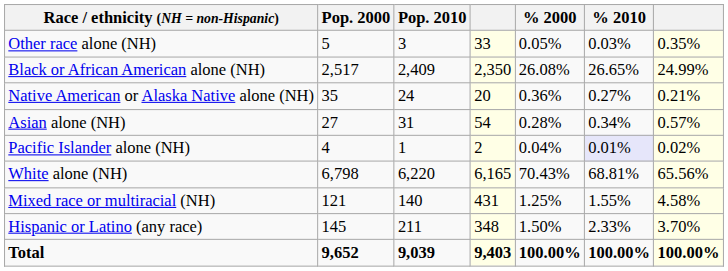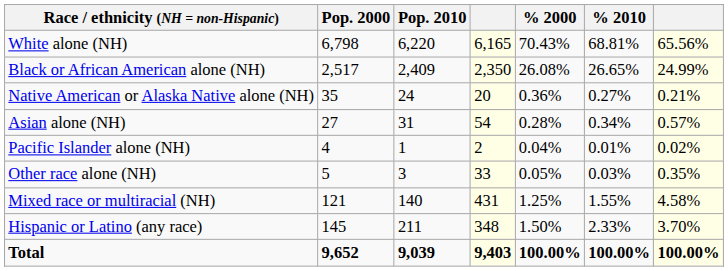rows swapped: White alone (NH) <-> Other race alone (NH)
Pacific Islander alone (NH) | % 2010: lavender background -> no background
